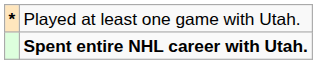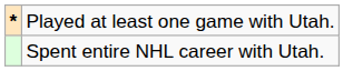row 2 | column 2: bold -> normal
